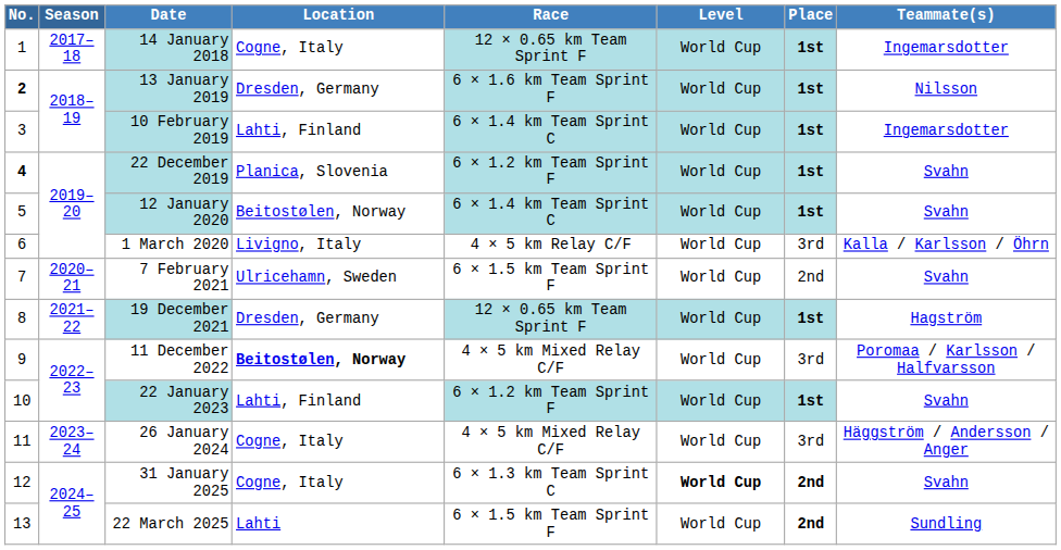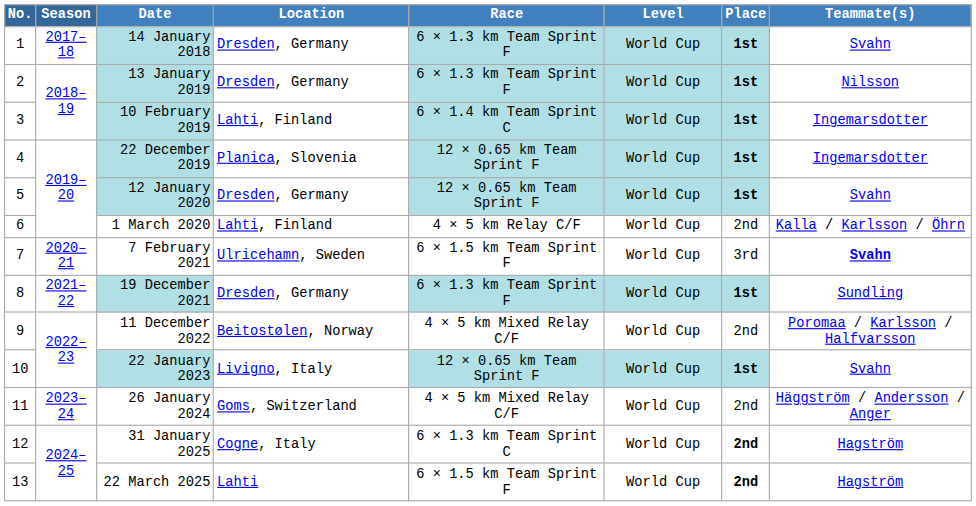14 January 2018 | Location: Cogne, Italy -> Dresden, Germany
14 January 2018 | Race: 12 × 0.65 km Team Sprint F -> 6 × 1.3 km Team Sprint F
14 January 2018 | Teammate(s): Ingemarsdotter -> Svahn
13 January 2019 | No.: bold -> normal
13 January 2019 | Race: 6 × 1.6 km Team Sprint F -> 6 × 1.3 km Team Sprint F
22 December 2019 | No.: bold -> normal
22 December 2019 | Race: 6 × 1.2 km Team Sprint F -> 12 × 0.65 km Team Sprint F
22 December 2019 | Teammate(s): Svahn -> Ingemarsdotter
12 January 2020 | Location: Beitostølen, Norway -> Dresden, Germany
12 January 2020 | Race: 6 × 1.4 km Team Sprint C -> 12 × 0.65 km Team Sprint F
1 March 2020 | Location: Livigno, Italy -> Lahti, Finland
1 March 2020 | Place: 3rd -> 2nd
7 February 2021 | Place: 2nd -> 3rd
7 February 2021 | Teammate(s): normal -> bold
19 December 2021 | Race: 12 × 0.65 km Team Sprint F -> 6 × 1.3 km Team Sprint F
19 December 2021 | Teammate(s): Hagström -> Sundling
11 December 2022 | Location: bold -> normal
11 December 2022 | Place: 3rd -> 2nd
22 January 2023 | Location: Lahti, Finland -> Livigno, Italy
22 January 2023 | Race: 6 × 1.2 km Team Sprint F -> 12 × 0.65 km Team Sprint F
26 January 2024 | Location: Cogne, Italy -> Goms, Switzerland
26 January 2024 | Place: 3rd -> 2nd
31 January 2025 | Level: bold -> normal
31 January 2025 | Teammate(s): Svahn -> Hagström
22 March 2025 | Teammate(s): Sundling -> Hagström
